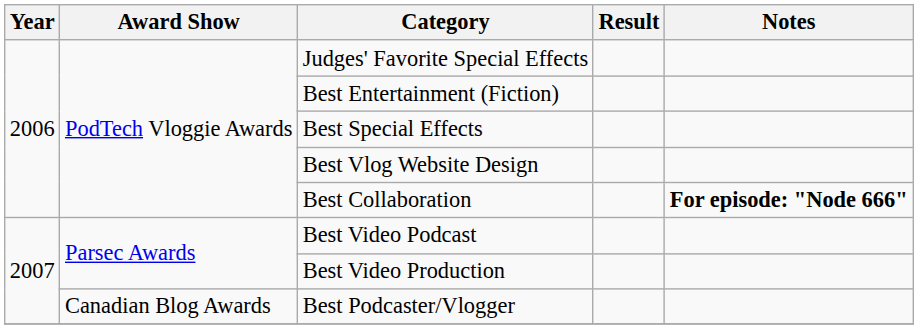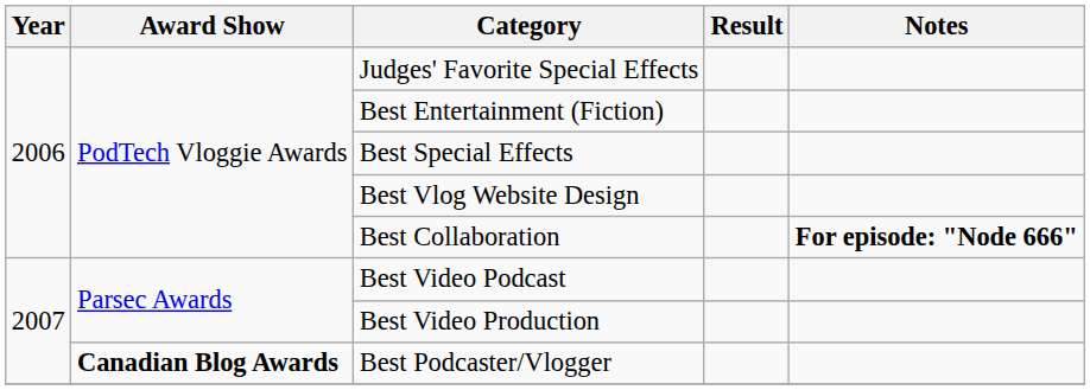Best Podcaster/Vlogger | Award Show: normal -> bold
